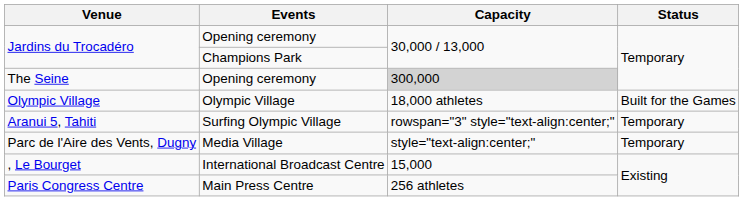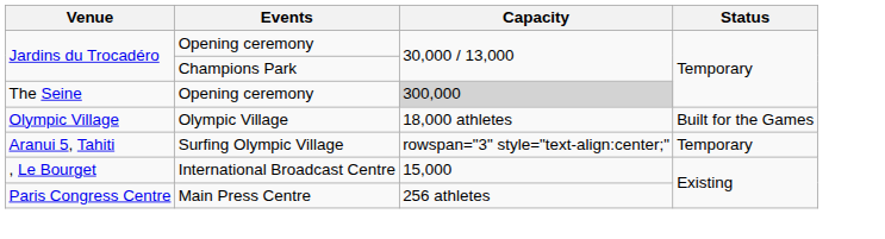- row: Parc de l'Aire des Vents, Dugny | Media Village | style="text-align:center;" | Temporary
